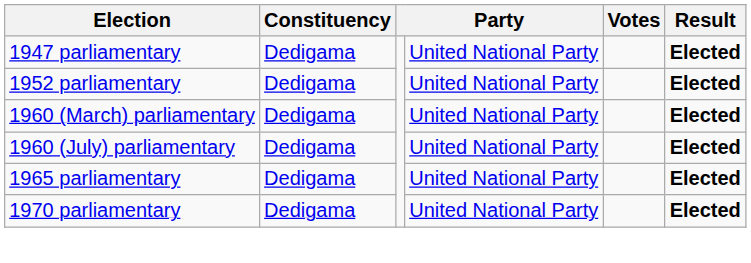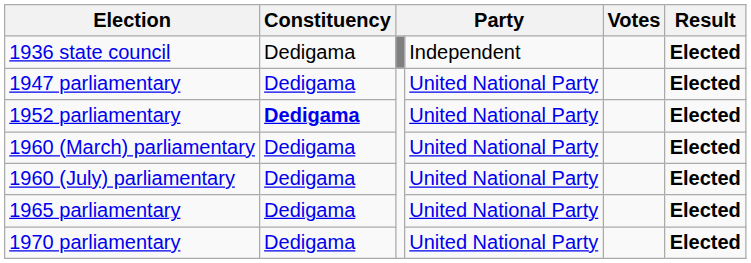+ row: 1936 state council | Dedigama | Independent | Elected
1952 parliamentary | Constituency: normal -> bold
